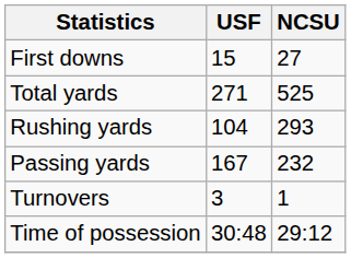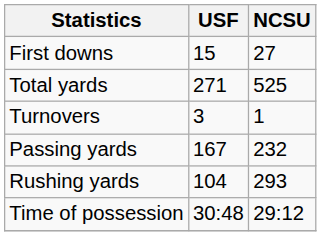rows swapped: Rushing yards <-> Turnovers
